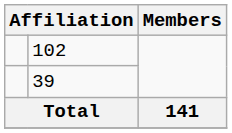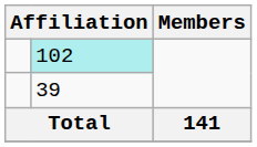102 | column 2: no background -> paleturquoise background
